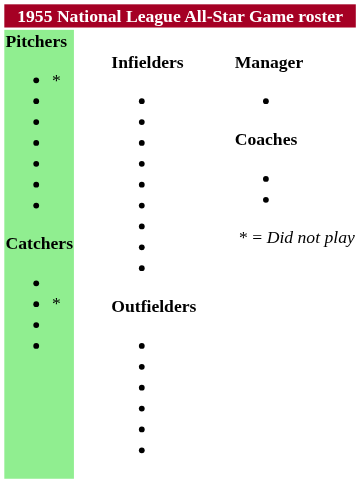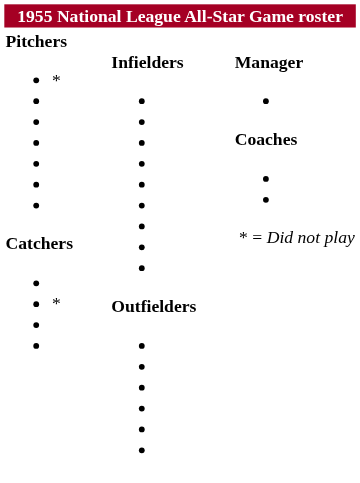Pitchers * Catchers * | column 1: lightgreen background -> no background
